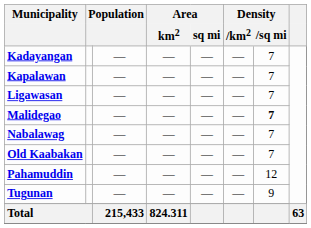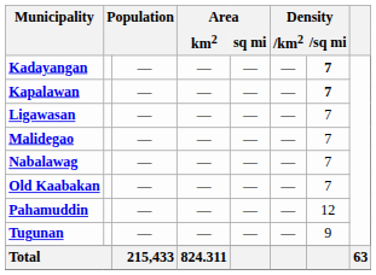Kadayangan | Density / sq mi: normal -> bold
Kapalawan | Density / sq mi: normal -> bold
Malidegao | Density / sq mi: bold -> normal
